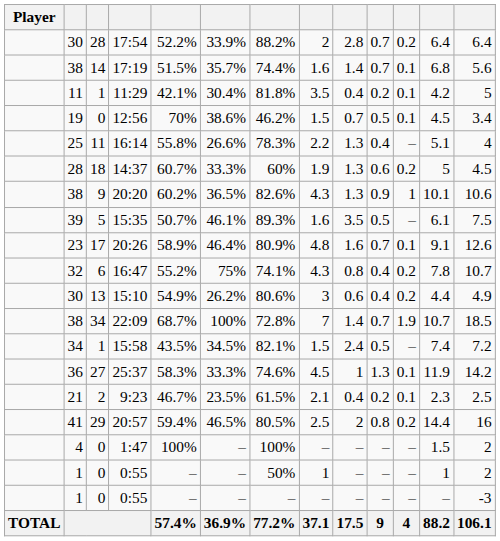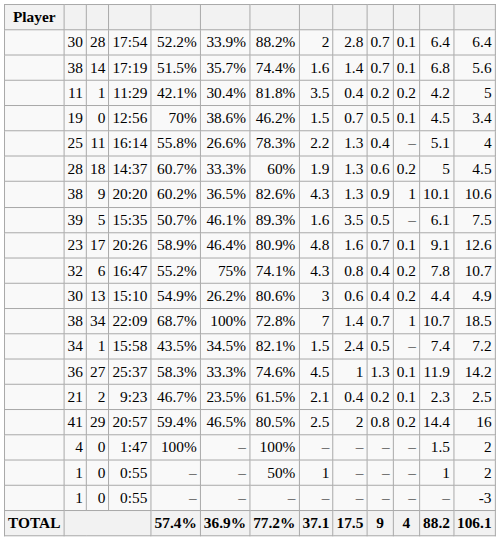17:54 | column 11: 0.2 -> 0.1
11:29 | column 11: 0.1 -> 0.2
22:09 | column 11: 1.9 -> 1
